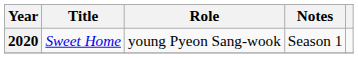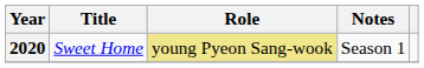2020 | Role: no background -> khaki background
